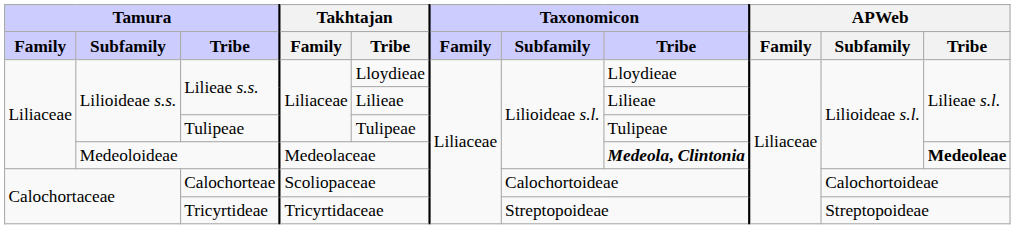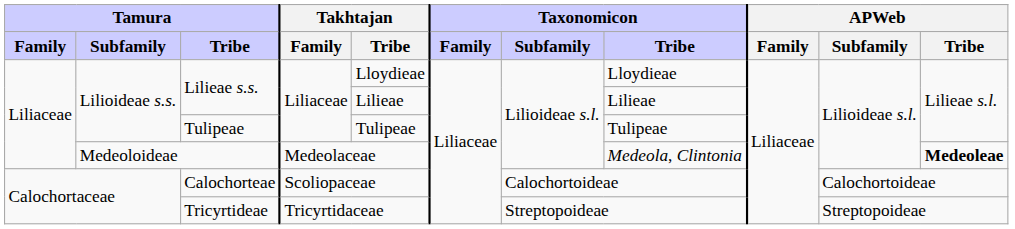Medeoloideae | Taxonomicon / Tribe: bold -> normal
